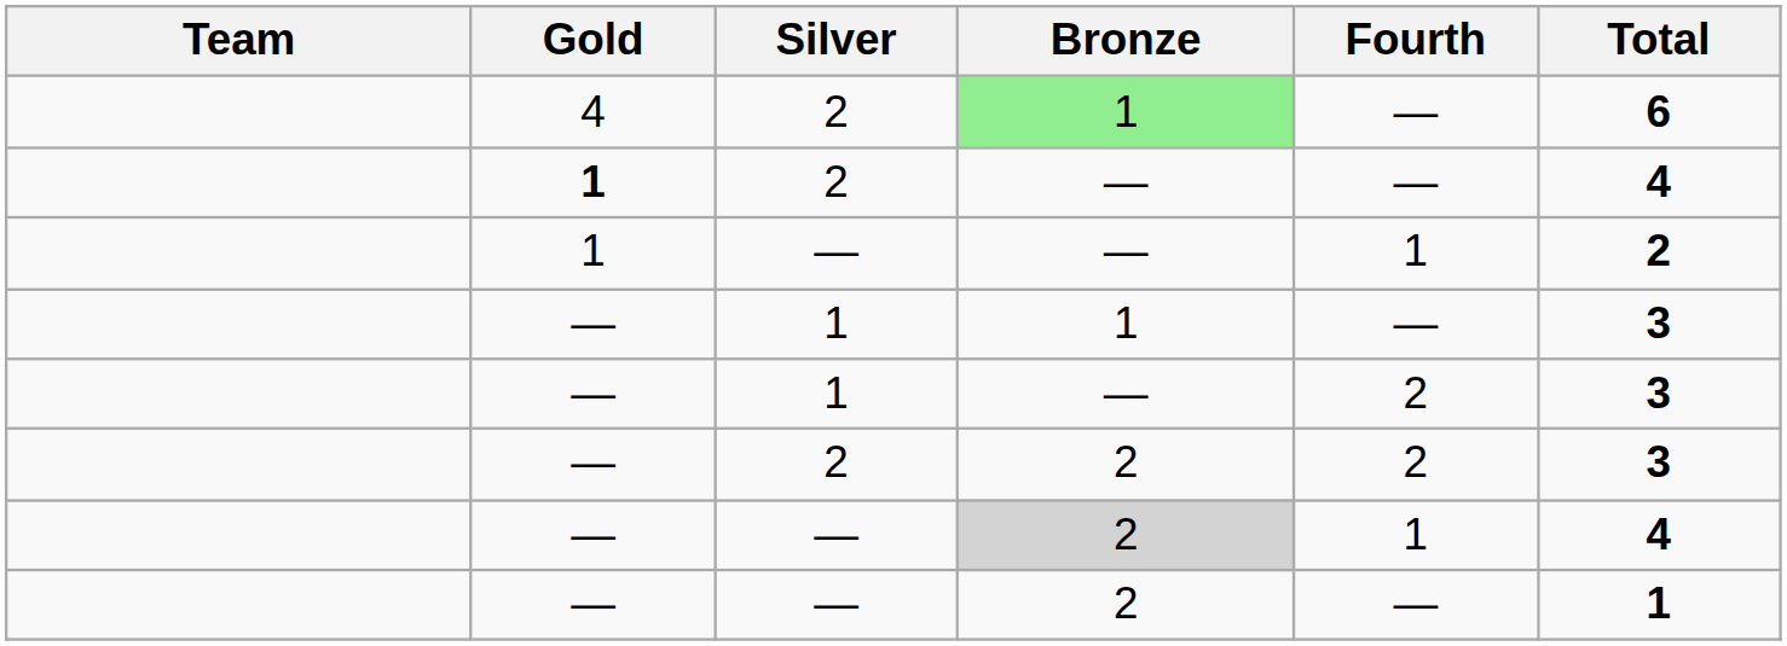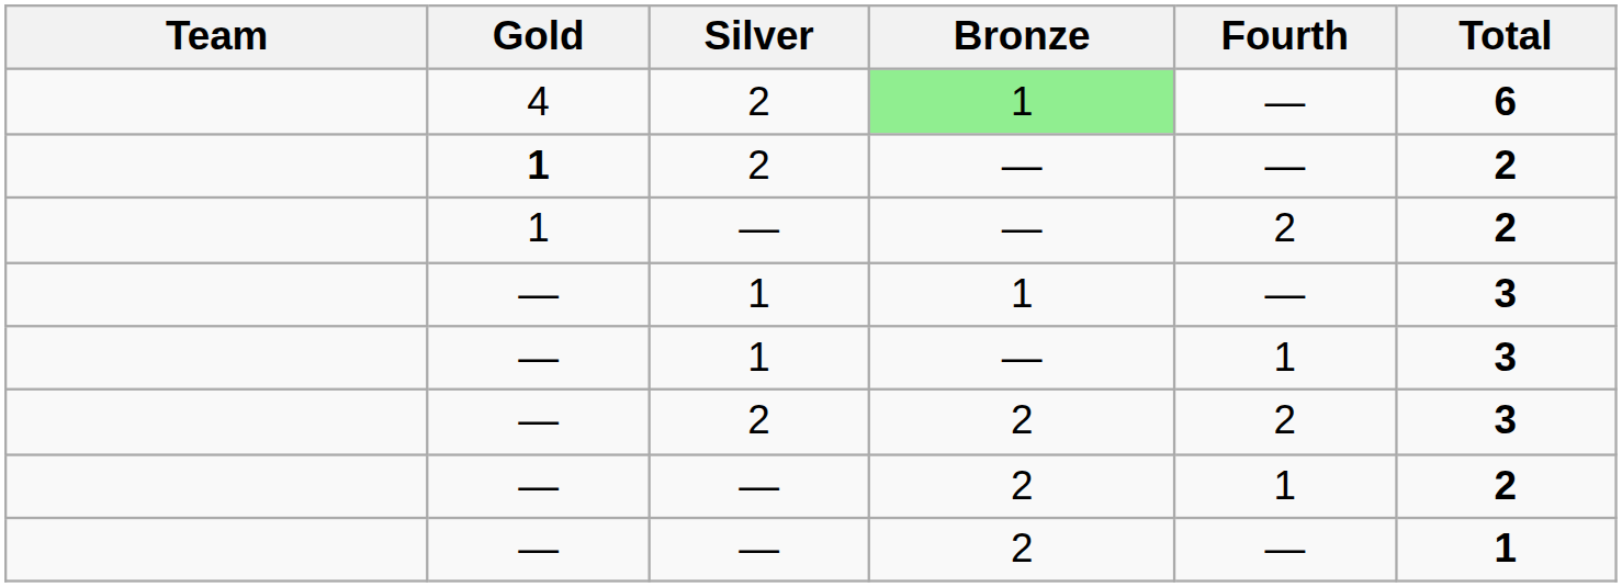row 3 | Total: 4 -> 2
row 4 | Fourth: 1 -> 2
row 6 | Fourth: 2 -> 1
row 8 | Bronze: lightgrey background -> no background
row 8 | Total: 4 -> 2
